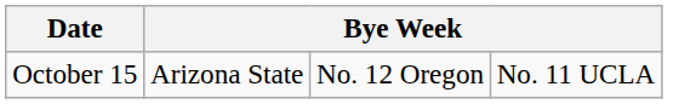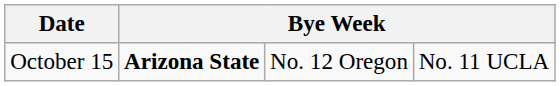October 15 | column 2: normal -> bold
